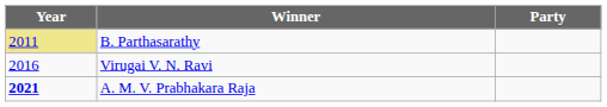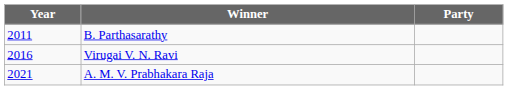B. Parthasarathy | Year: khaki background -> no background
A. M. V. Prabhakara Raja | Year: bold -> normal
